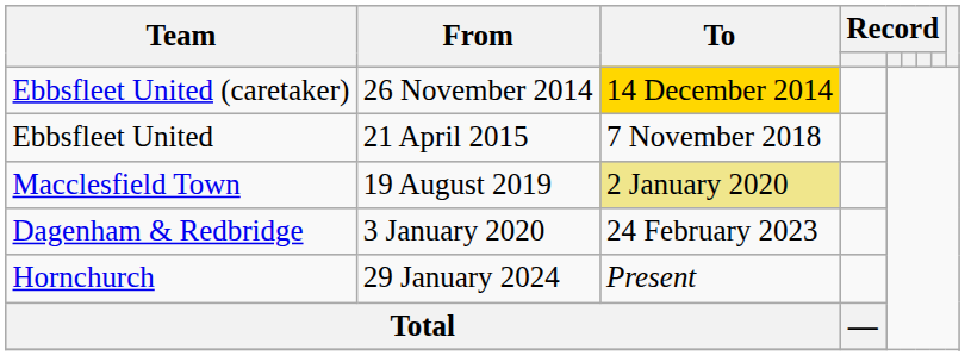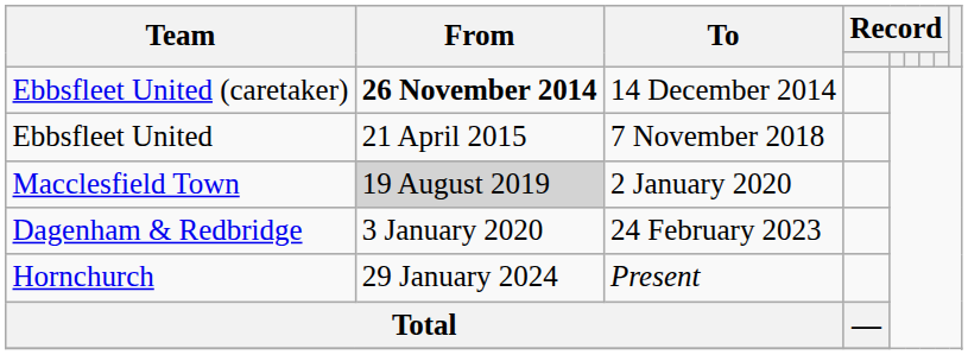Ebbsfleet United (caretaker) | From: normal -> bold
Ebbsfleet United (caretaker) | To: gold background -> no background
Macclesfield Town | From: no background -> lightgrey background
Macclesfield Town | To: khaki background -> no background
